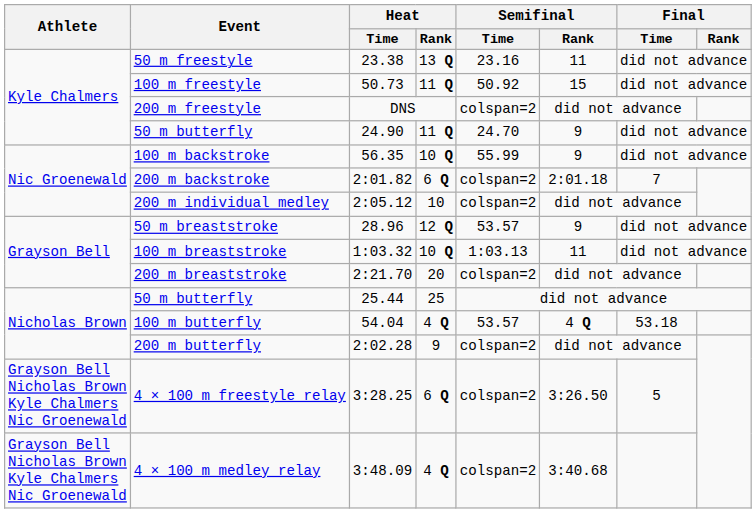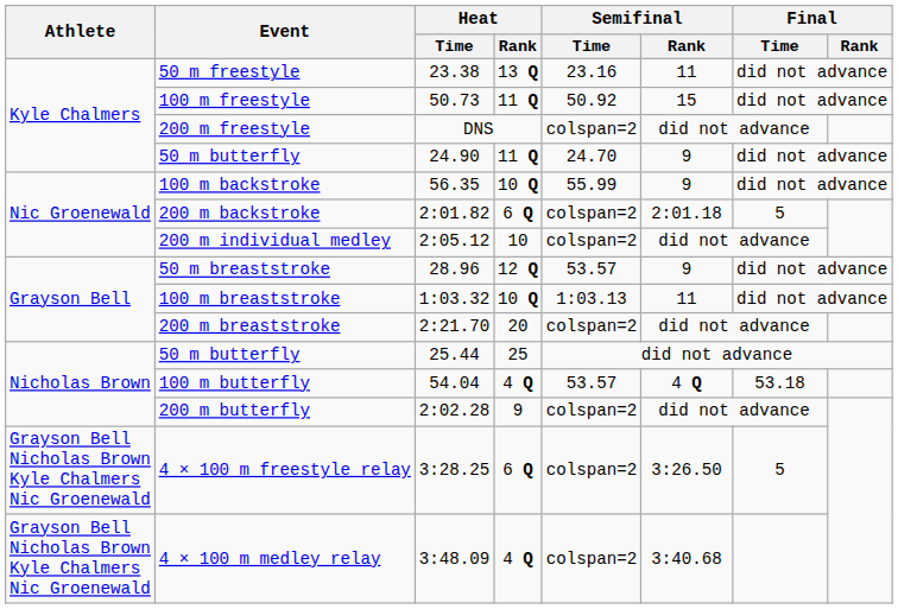200 m backstroke | Final / Time: 7 -> 5
